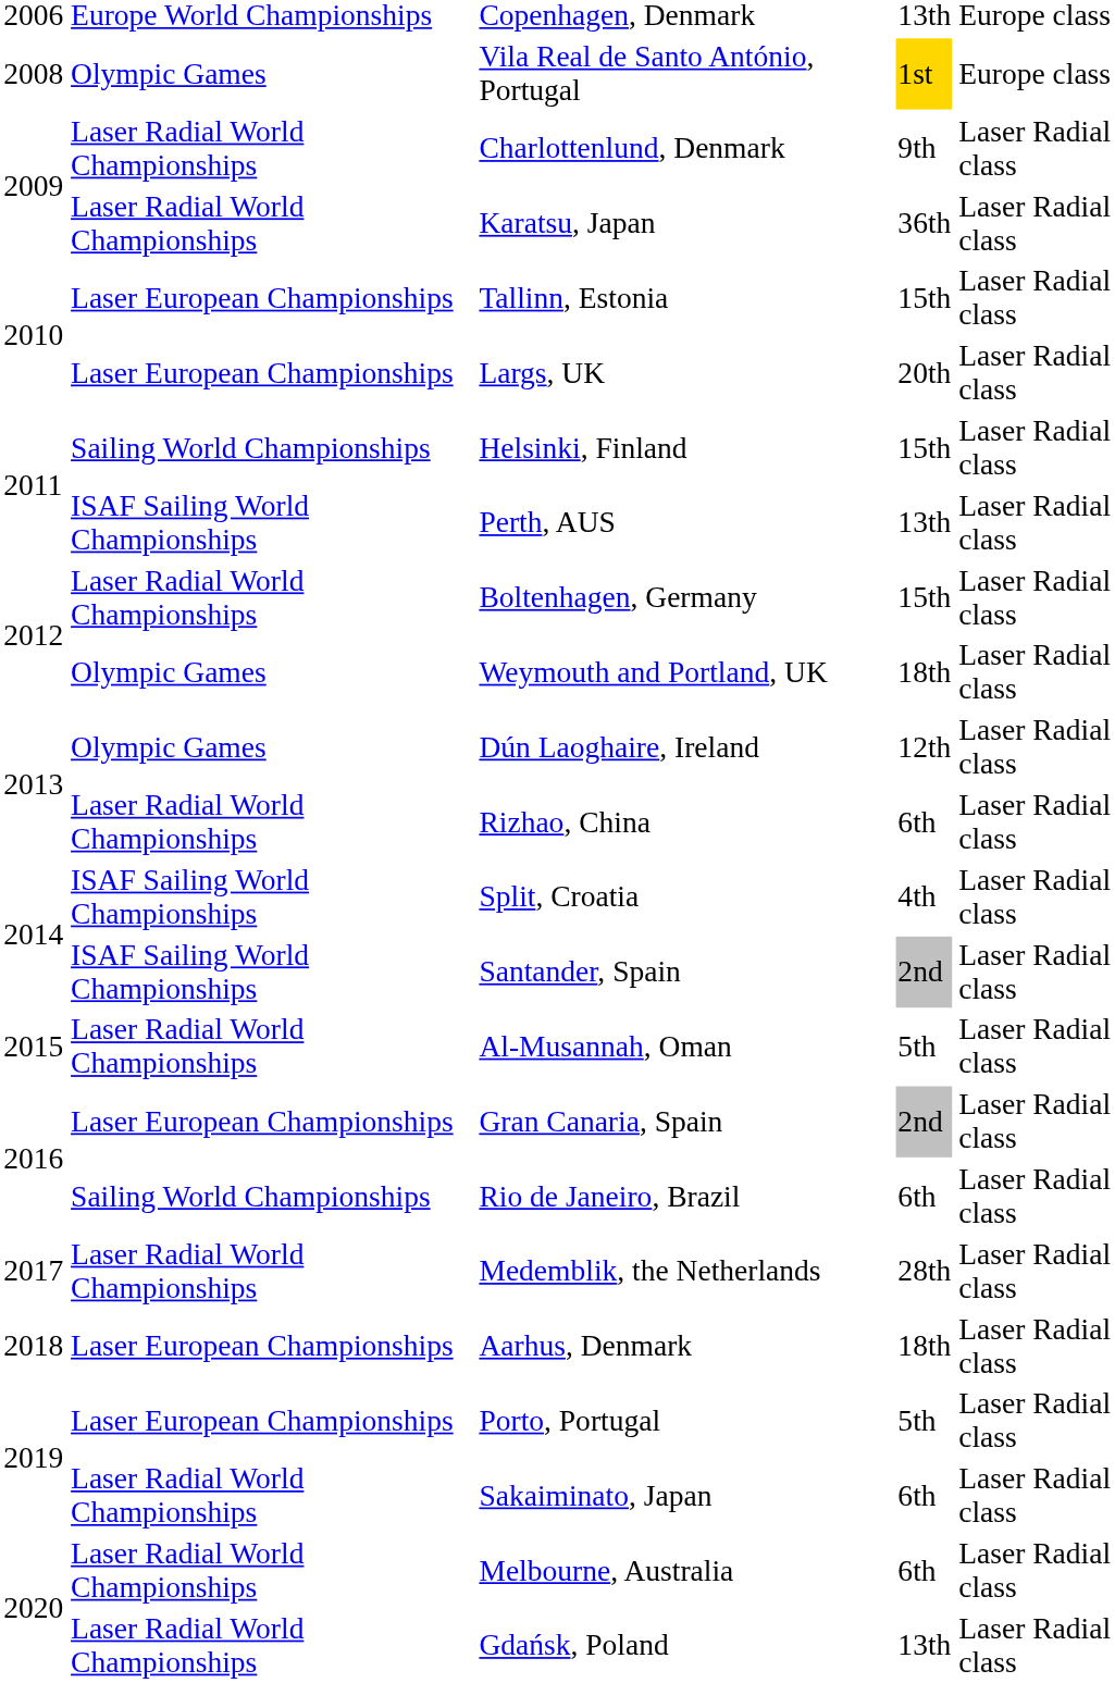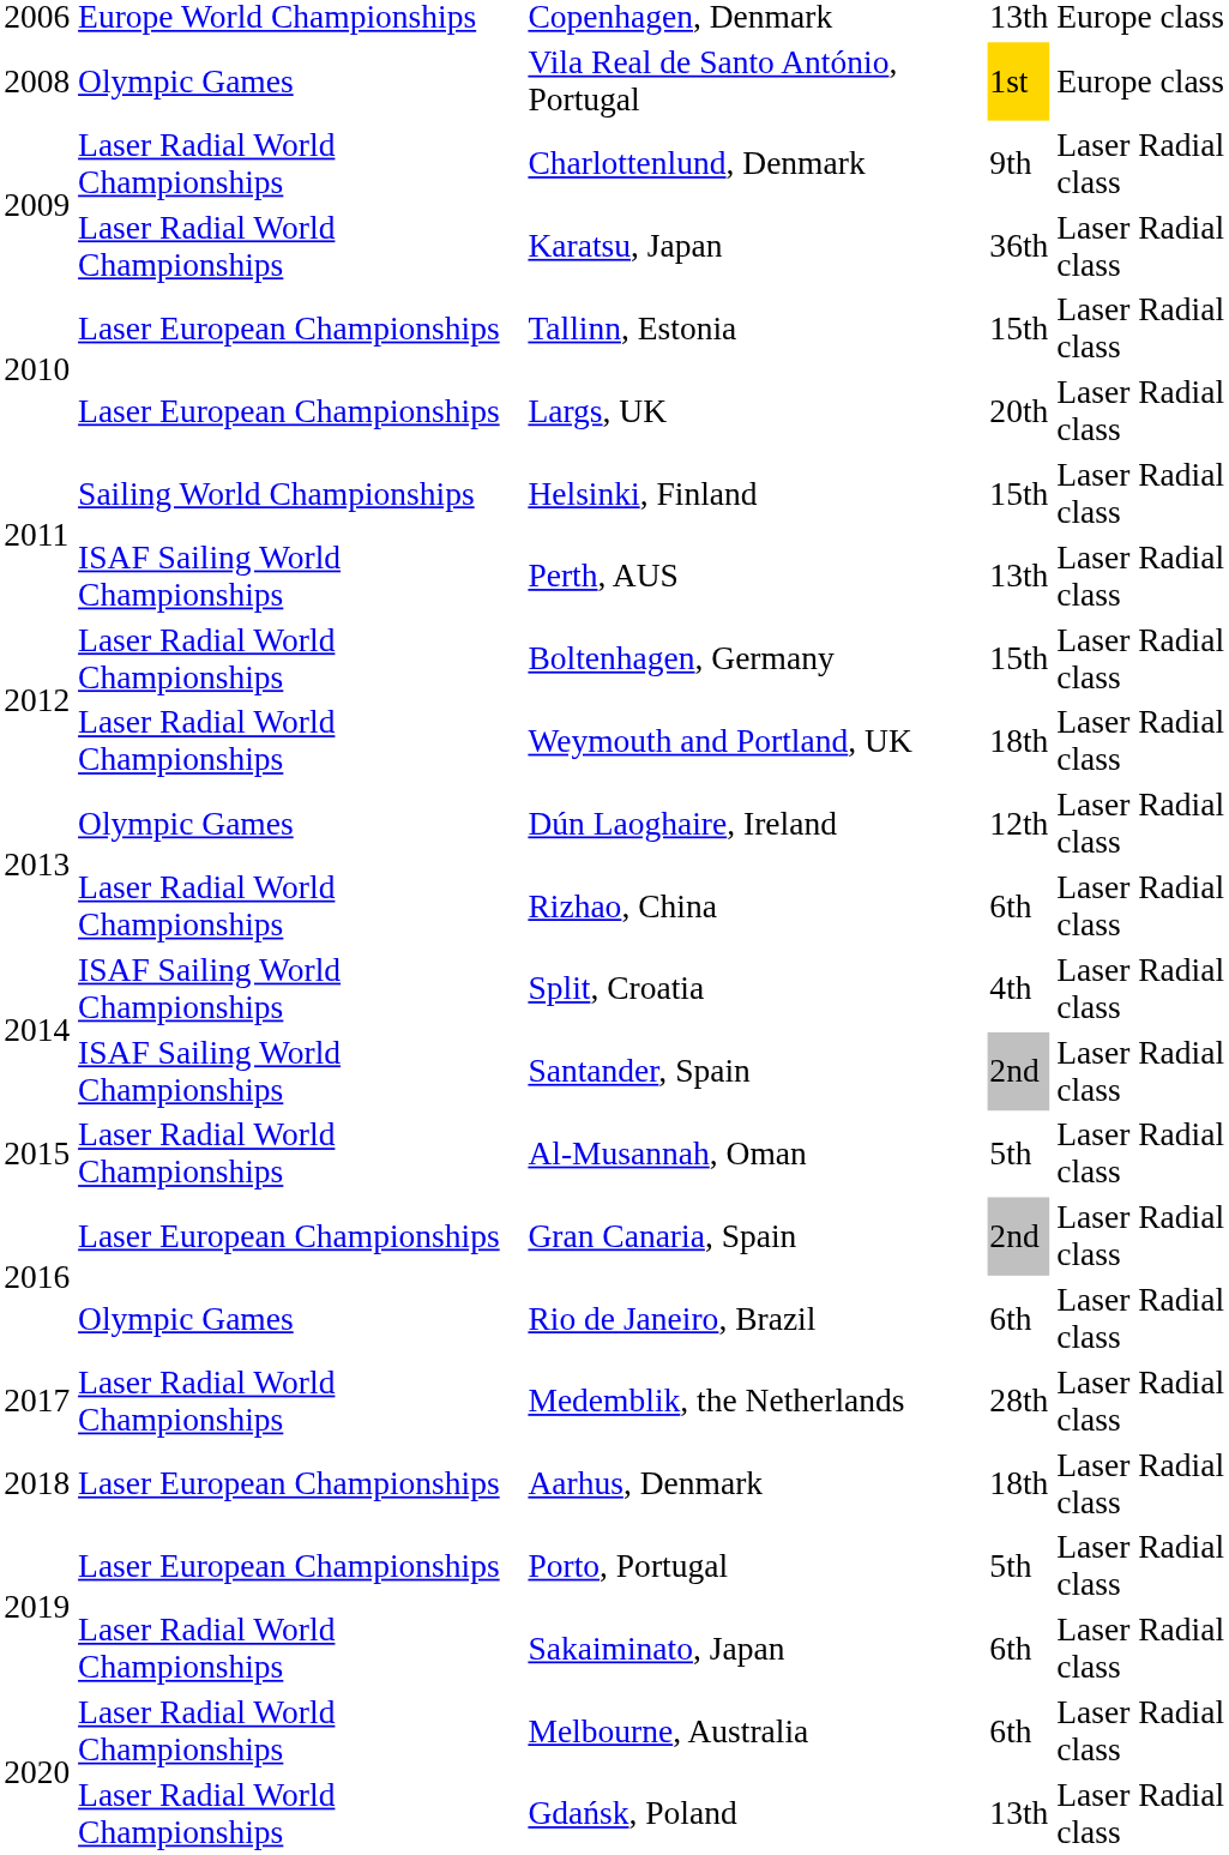Weymouth and Portland, UK | column 2: Olympic Games -> Laser Radial World Championships
Rio de Janeiro, Brazil | column 2: Sailing World Championships -> Olympic Games
